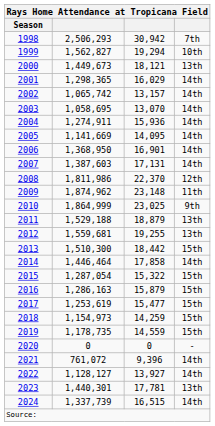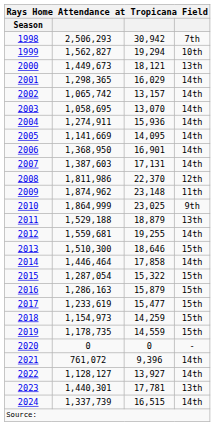2012 | column 4: 13th -> 14th
2013 | column 3: 18,442 -> 18,646
2017 | column 2: 1,253,619 -> 1,233,619
